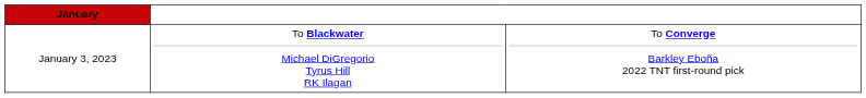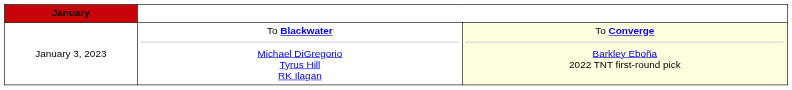January 3, 2023 | column 3: no background -> lightyellow background
